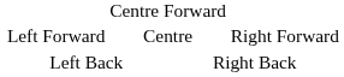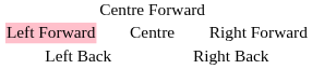Left Forward | column 1: no background -> pink background
